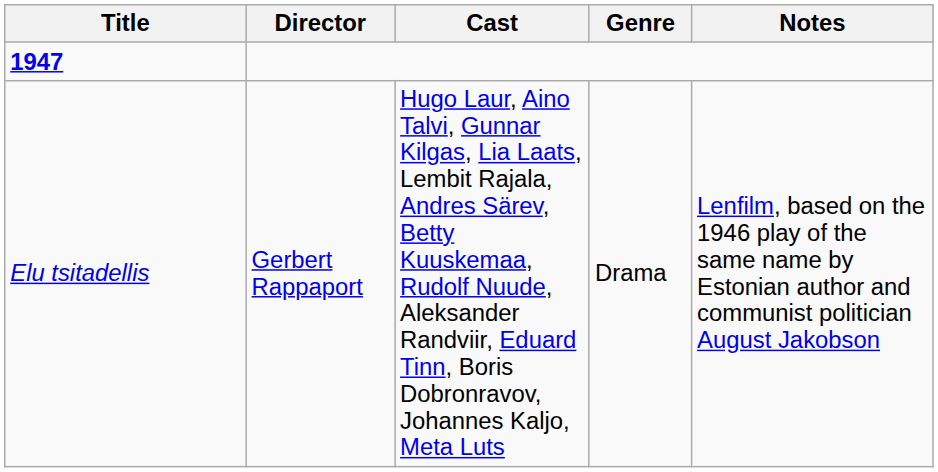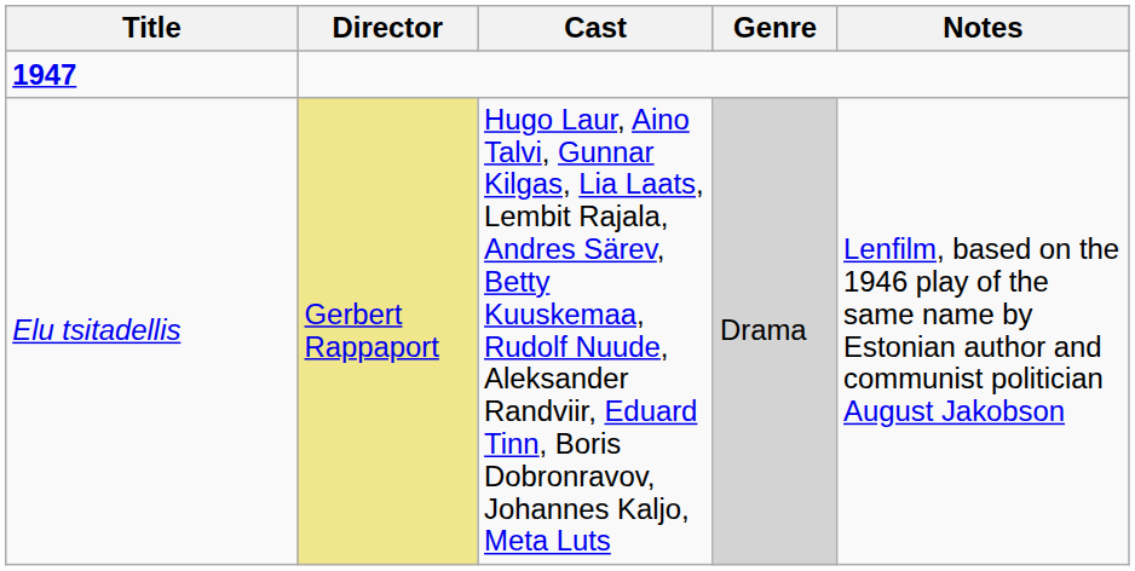Elu tsitadellis | Director: no background -> khaki background
Elu tsitadellis | Genre: no background -> lightgrey background
